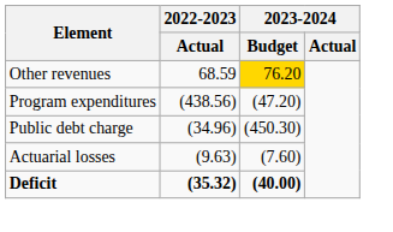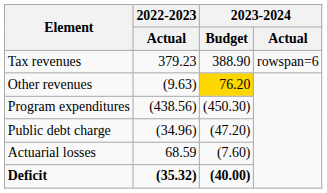+ row: Tax revenues | 379.23 | 388.90 | rowspan=6
Other revenues | 2022-2023 / Actual: 68.59 -> (9.63)
Program expenditures | 2023-2024 / Budget: (47.20) -> (450.30)
Public debt charge | 2023-2024 / Budget: (450.30) -> (47.20)
Actuarial losses | 2022-2023 / Actual: (9.63) -> 68.59
